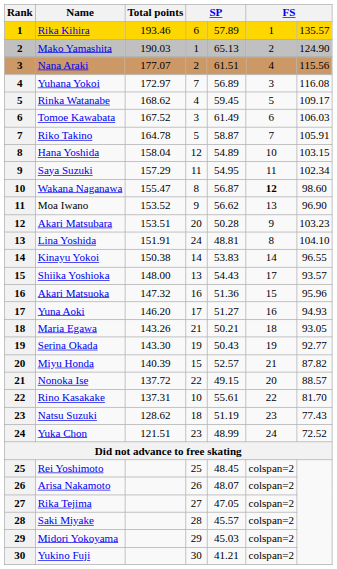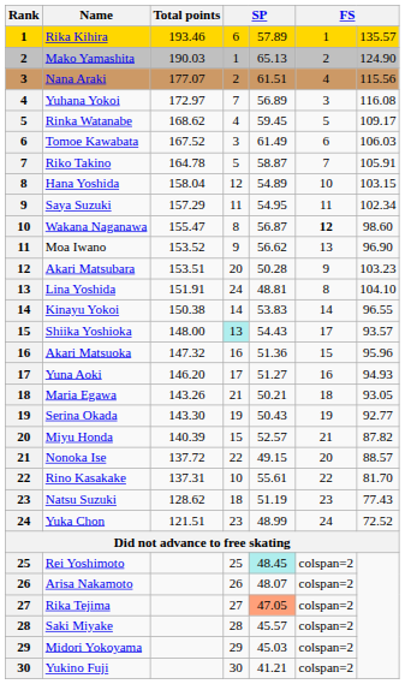Shiika Yoshioka | column 4: no background -> paleturquoise background
Rei Yoshimoto | column 5: no background -> paleturquoise background
Rika Tejima | column 5: no background -> lightsalmon background
